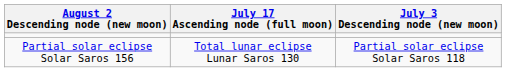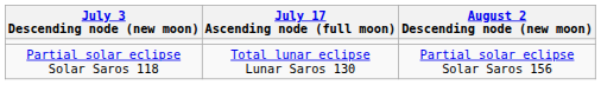columns swapped: July 3 Descending node (new moon) <-> August 2 Descending node (new moon)
